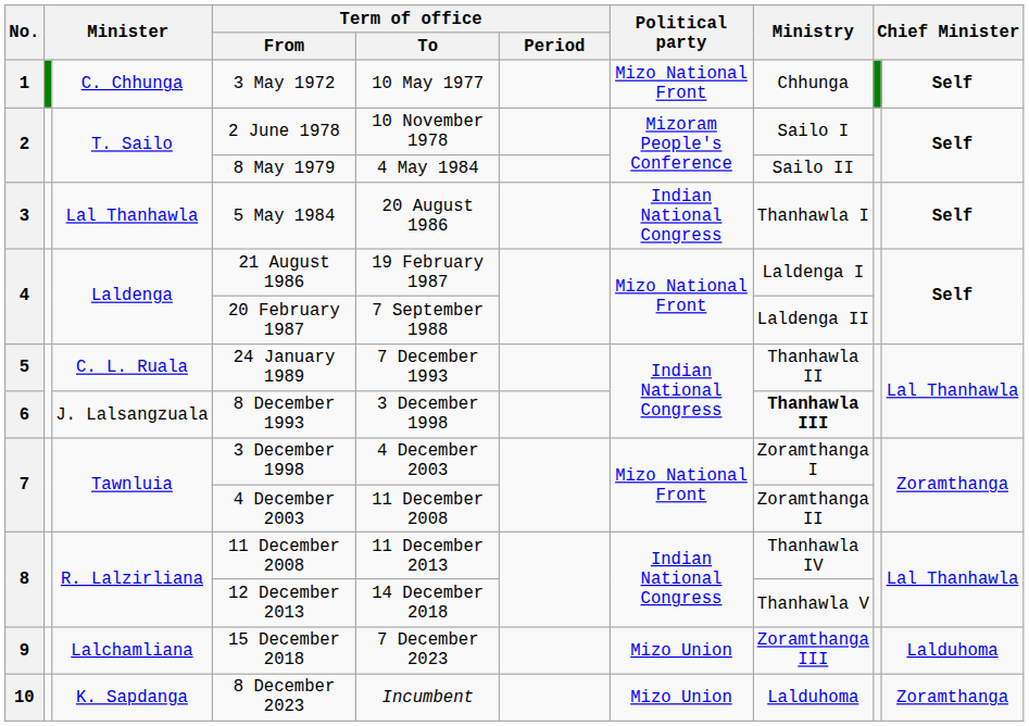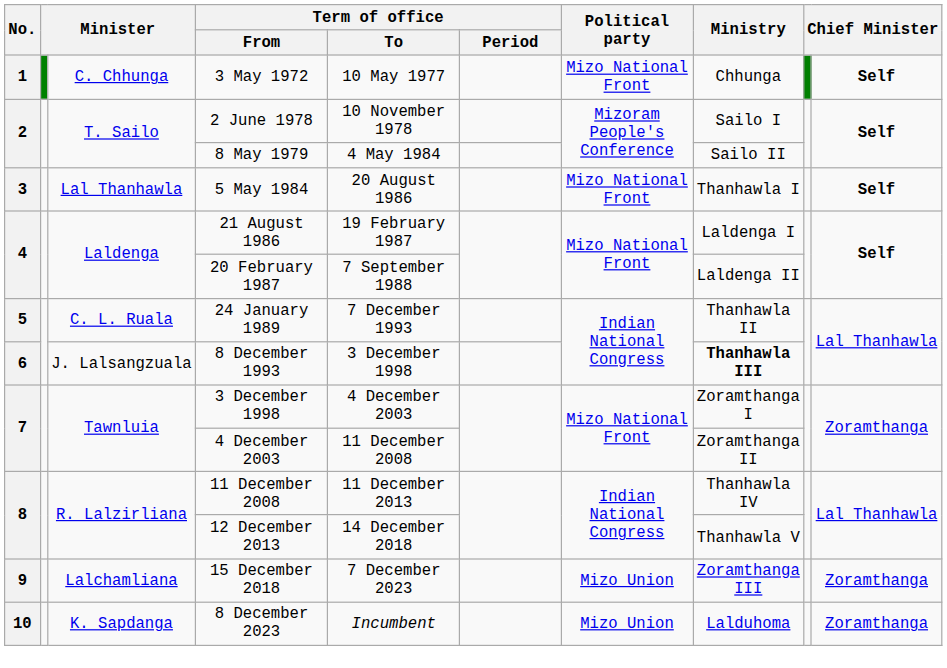5 May 1984 | Political party: Indian National Congress -> Mizo National Front
15 December 2018 | column 10: Lalduhoma -> Zoramthanga
